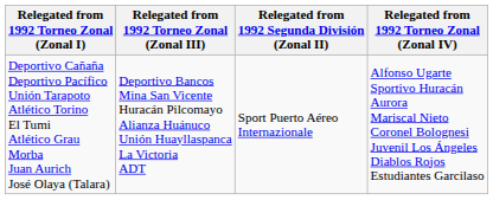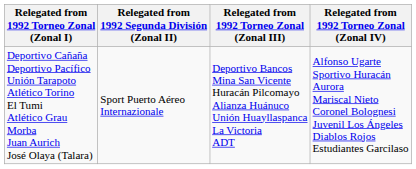columns swapped: Relegated from 1992 Segunda División (Zonal II) <-> Relegated from 1992 Torneo Zonal (Zonal III)
